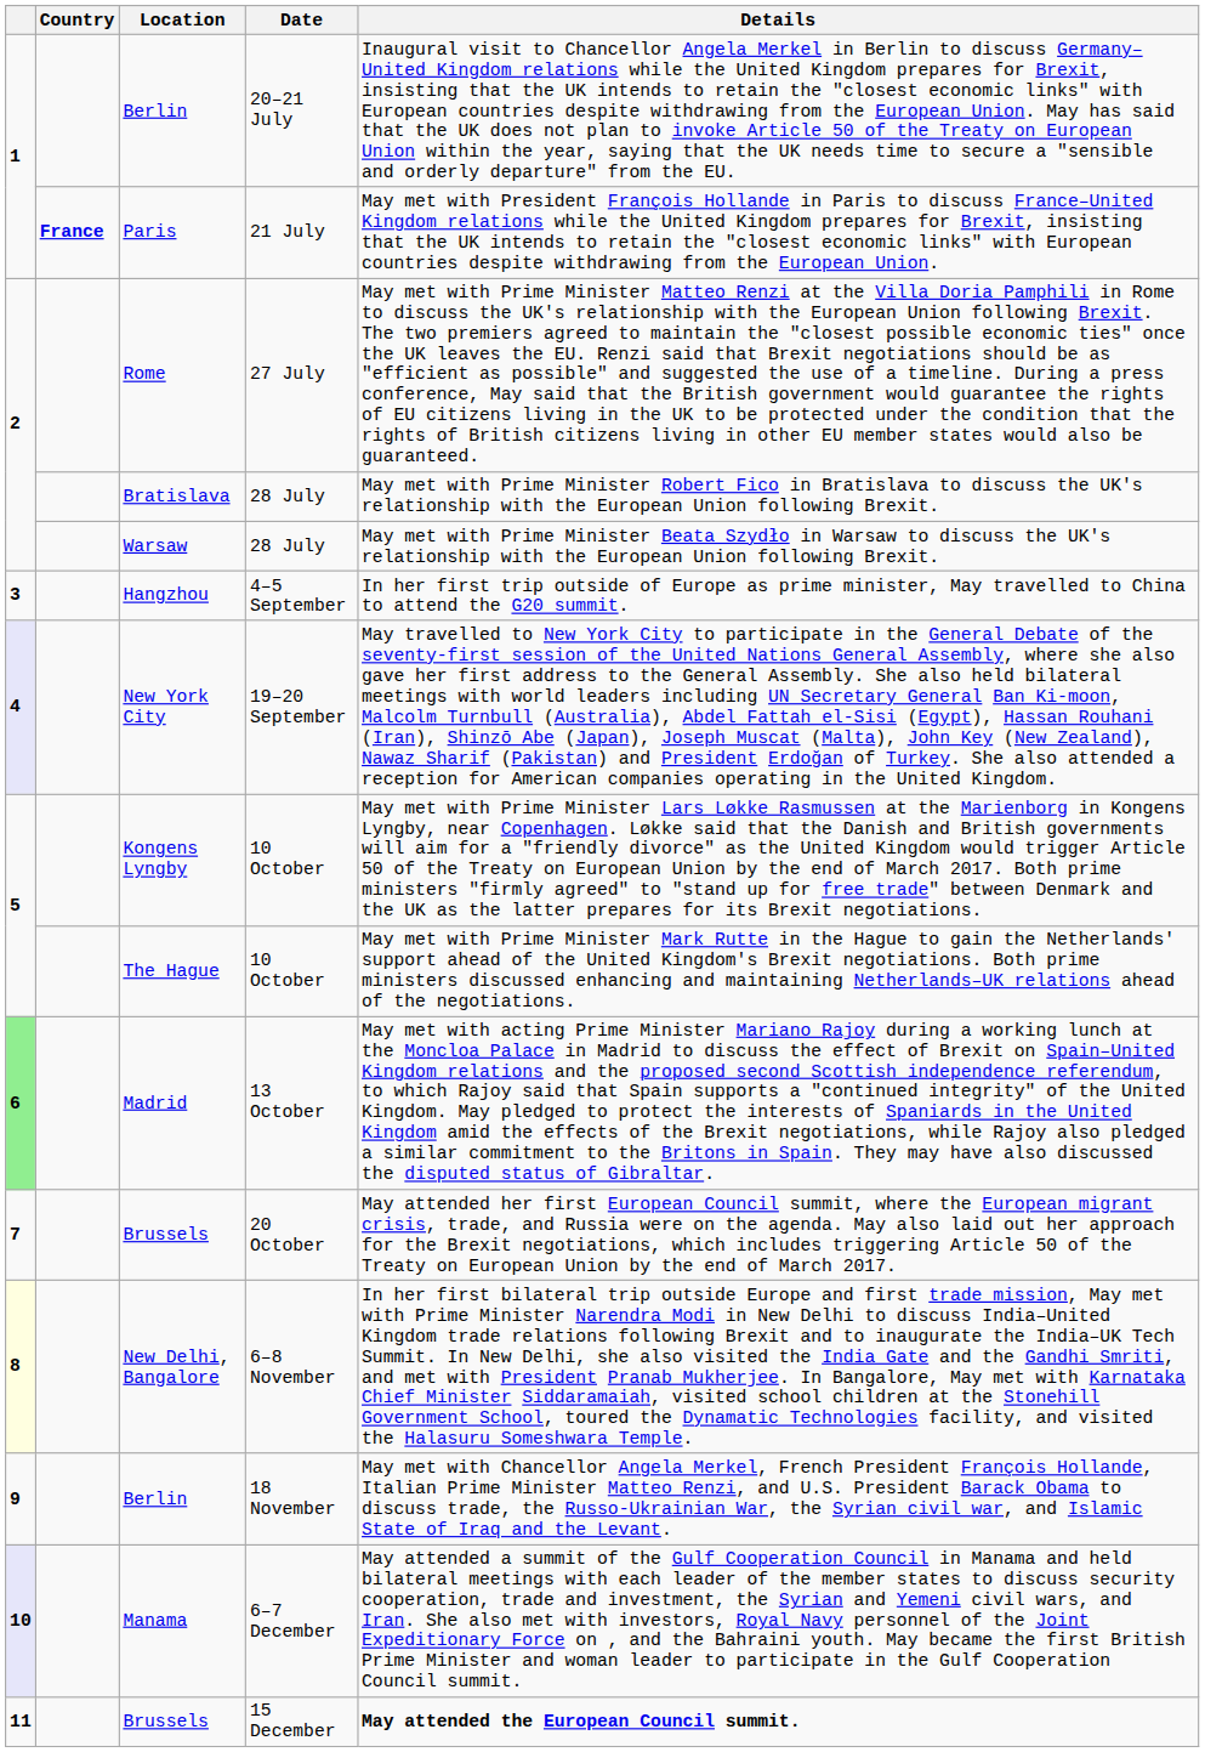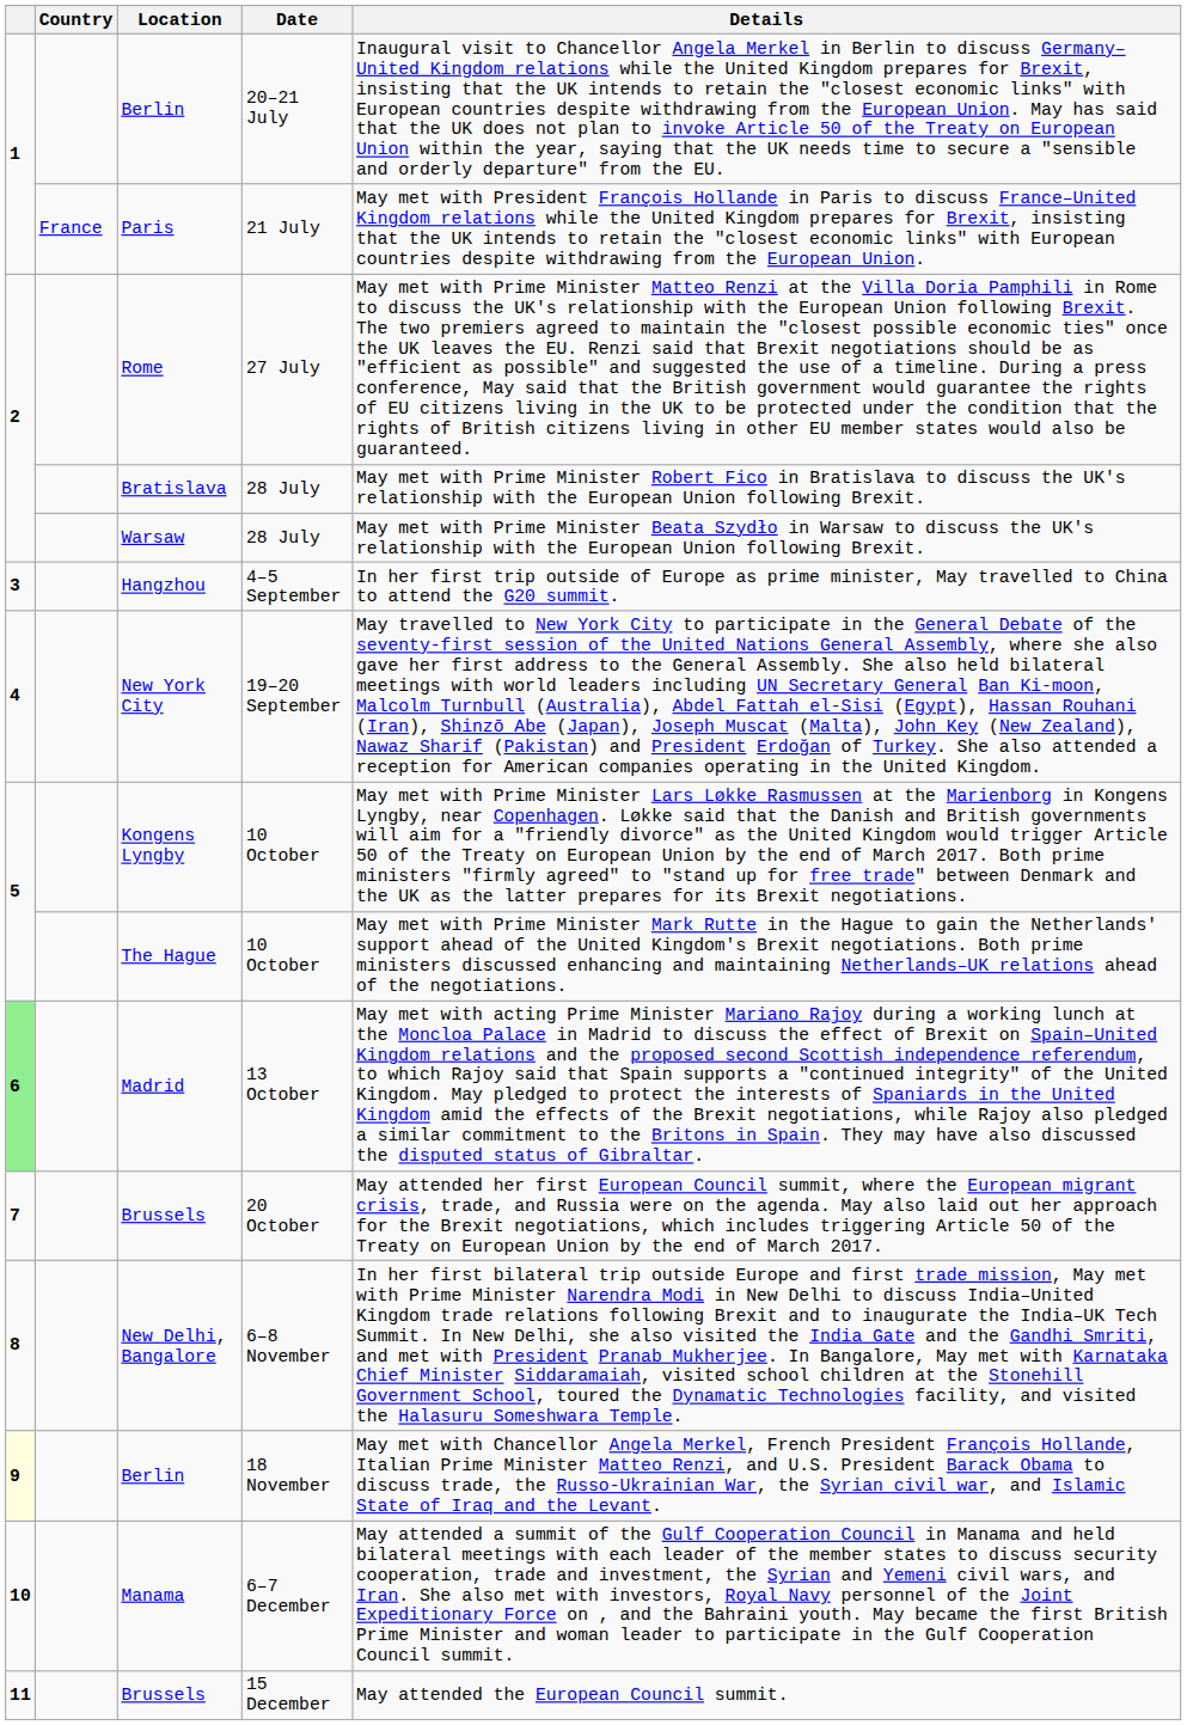Paris | Country: bold -> normal
New York City | column 1: lavender background -> no background
New Delhi, Bangalore | column 1: lightyellow background -> no background
Berlin / 18 November | column 1: no background -> lightyellow background
Manama | column 1: lavender background -> no background
Brussels / 15 December | Details: bold -> normal
